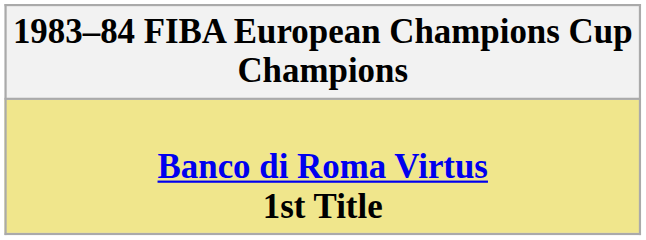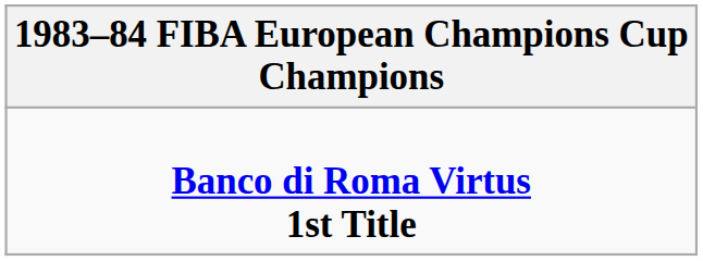row 2 | column 1: khaki background -> no background
